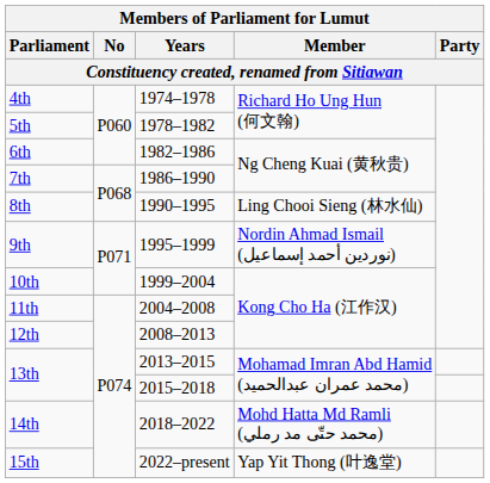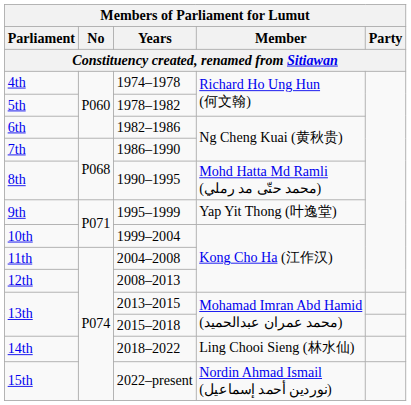8th | Member: Ling Chooi Sieng (林水仙) -> Mohd Hatta Md Ramli (محمد حتّى مد رملي)
9th | Member: Nordin Ahmad Ismail (نوردين أحمد إسماعيل) -> Yap Yit Thong (叶逸堂)
14th | Member: Mohd Hatta Md Ramli (محمد حتّى مد رملي) -> Ling Chooi Sieng (林水仙)
15th | Member: Yap Yit Thong (叶逸堂) -> Nordin Ahmad Ismail (نوردين أحمد إسماعيل)
